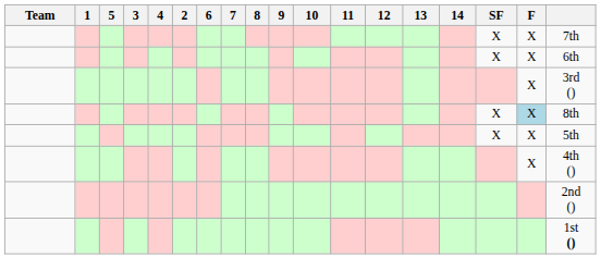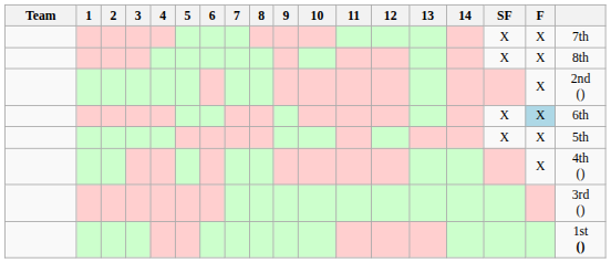columns swapped: 2 <-> 5
row 3 | column 18: 6th -> 8th
row 4 | column 18: 3rd () -> 2nd ()
row 5 | column 18: 8th -> 6th
row 8 | column 18: 2nd () -> 3rd ()
